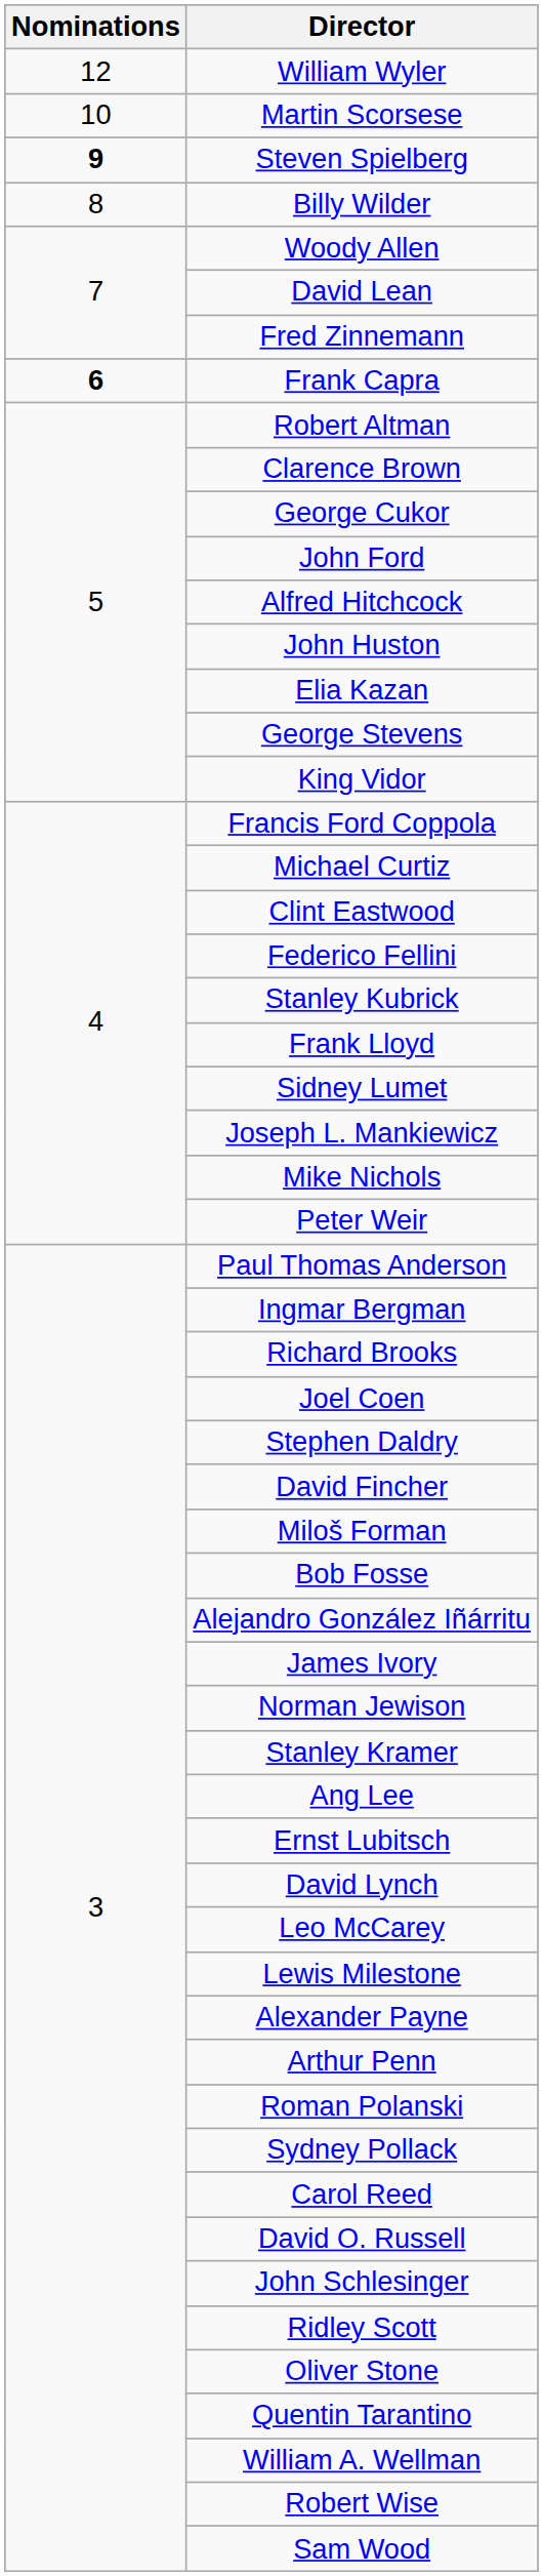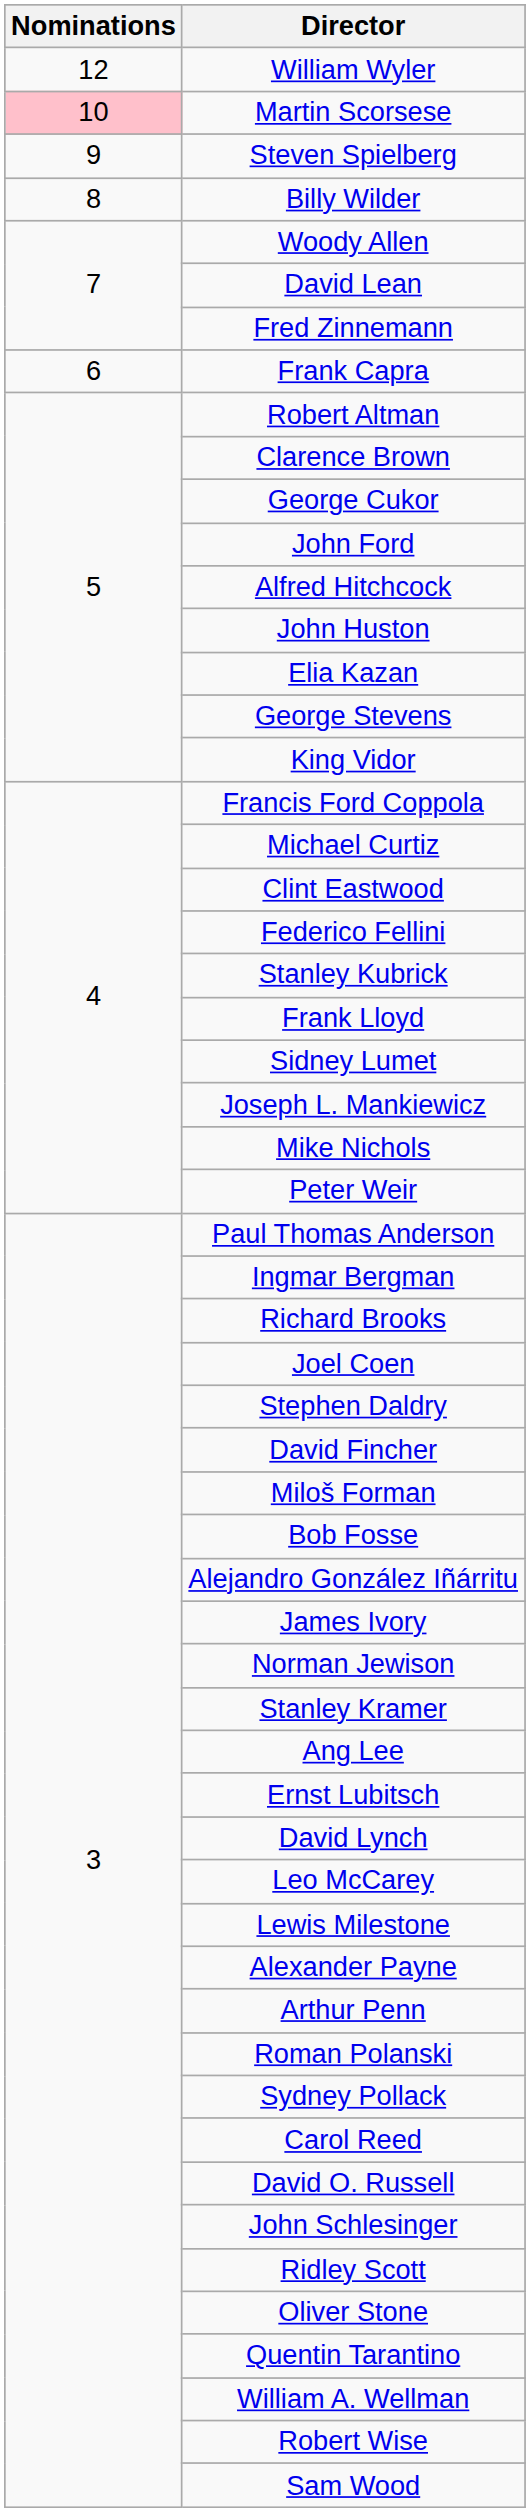Martin Scorsese | Nominations: no background -> pink background
Steven Spielberg | Nominations: bold -> normal
Frank Capra | Nominations: bold -> normal
